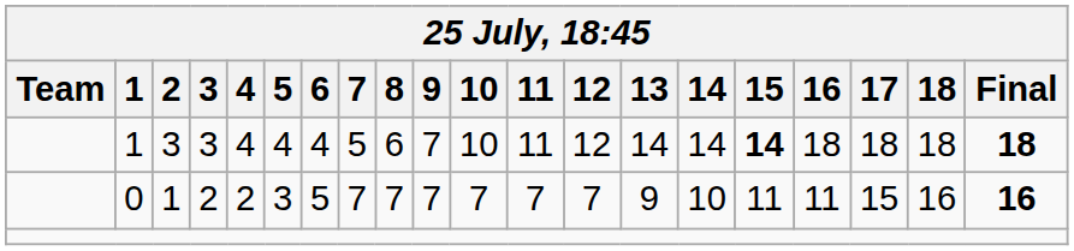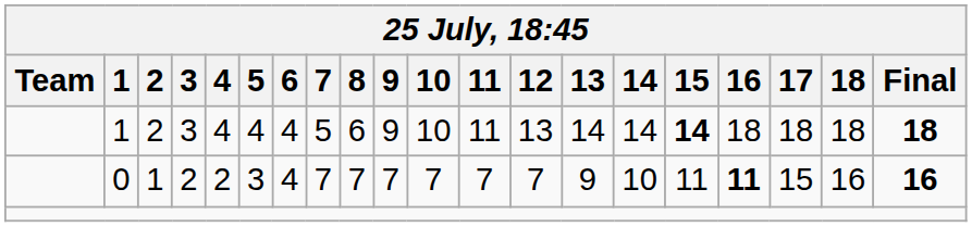row 3 | 2: 3 -> 2
row 3 | 9: 7 -> 9
row 3 | 12: 12 -> 13
row 4 | 6: 5 -> 4
row 4 | 16: normal -> bold
